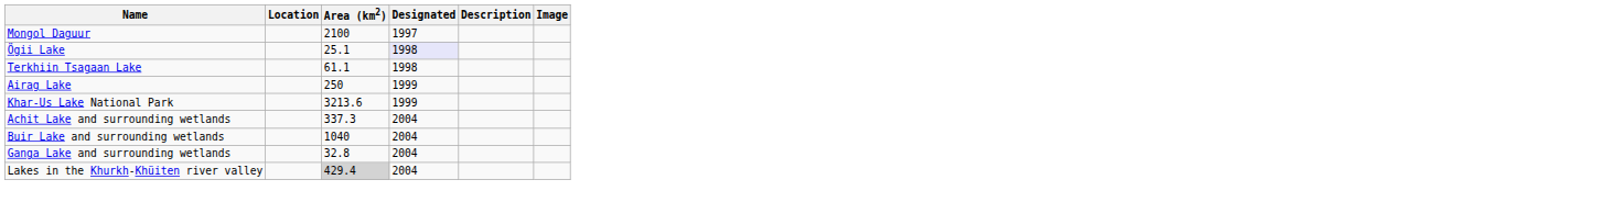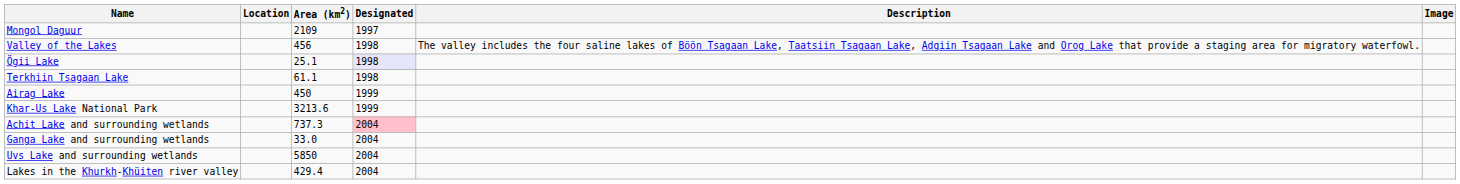Mongol Daguur | Area (km2): 2100 -> 2109
+ row: Valley of the Lakes | 456 | 1998 | The valley includes the four saline lakes of Böön Tsagaan Lake, Taatsiin Tsagaan Lake, Adgiin Tsagaan Lake and Orog Lake that provide a staging area for migratory waterfowl.
Airag Lake | Area (km2): 250 -> 450
Achit Lake and surrounding wetlands | Area (km2): 337.3 -> 737.3
Achit Lake and surrounding wetlands | Designated: no background -> pink background
- row: Buir Lake and surrounding wetlands | 1040 | 2004
Ganga Lake and surrounding wetlands | Area (km2): 32.8 -> 33.0
+ row: Uvs Lake and surrounding wetlands | 5850 | 2004
Lakes in the Khurkh-Khüiten river valley | Area (km2): lightgrey background -> no background
